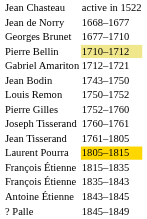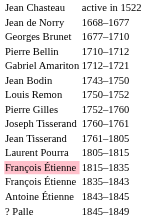row 4 | column 2: khaki background -> no background
row 11 | column 2: gold background -> no background
row 12 | column 1: no background -> pink background
